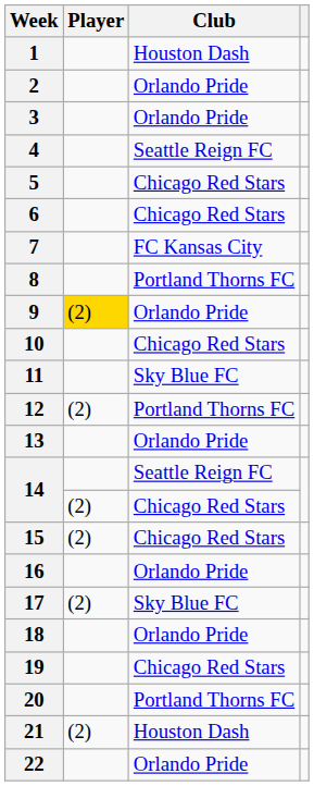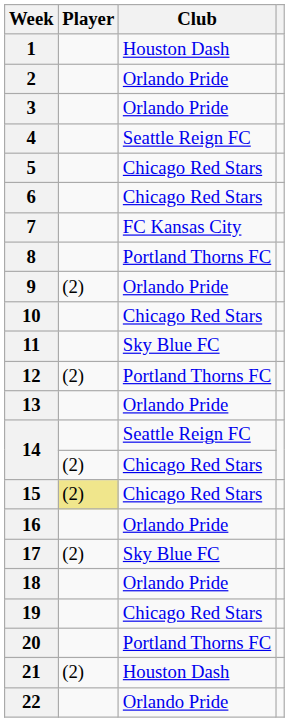9 | Player: gold background -> no background
15 | Player: no background -> khaki background
